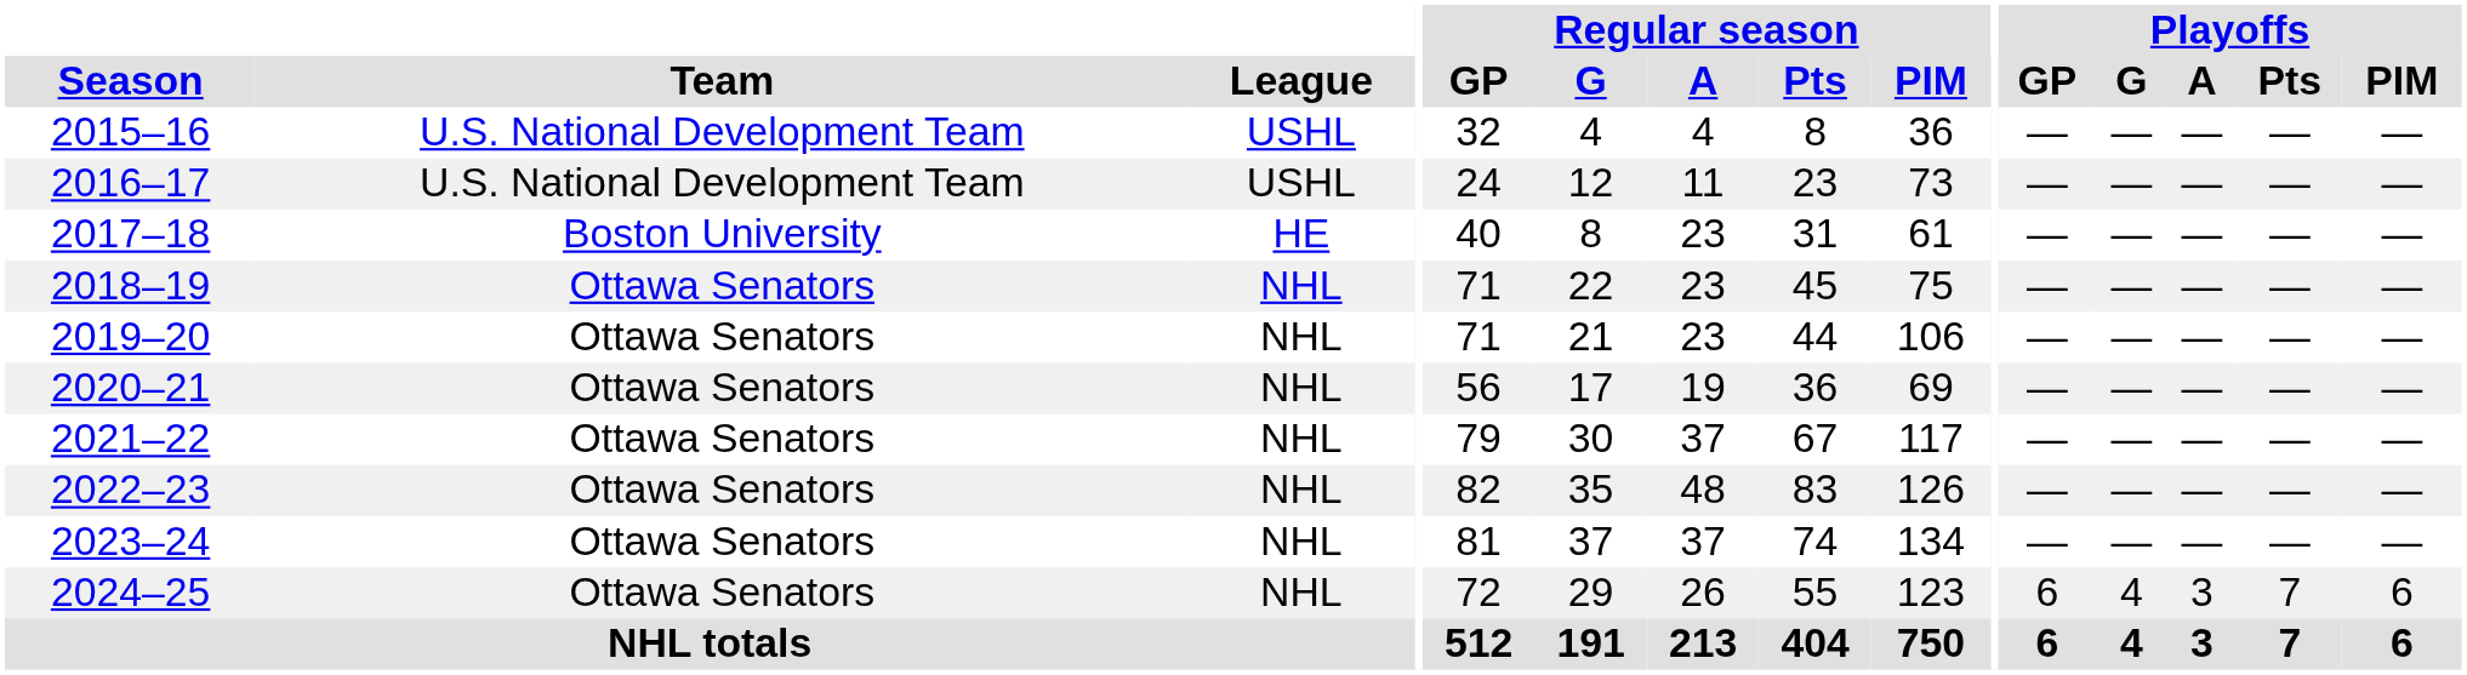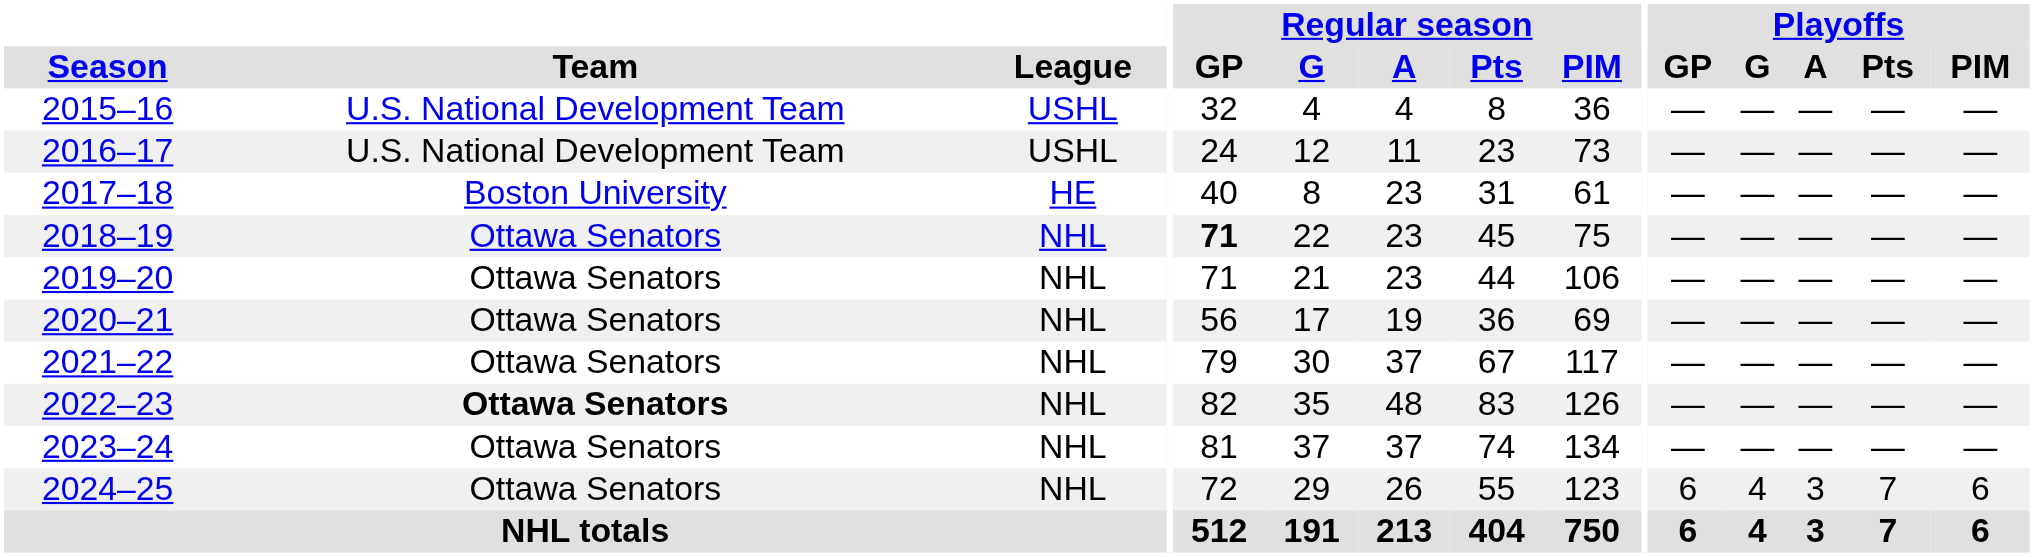2018–19 | Regular season / GP: normal -> bold
2022–23 | Team: normal -> bold
